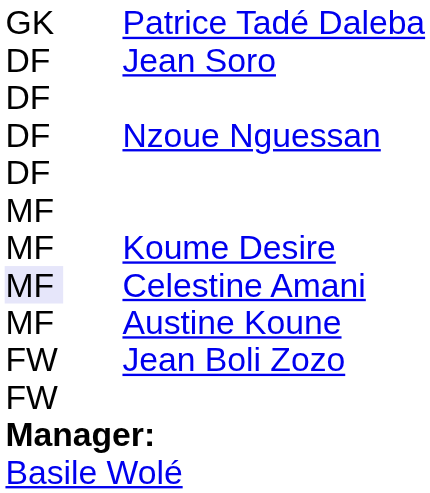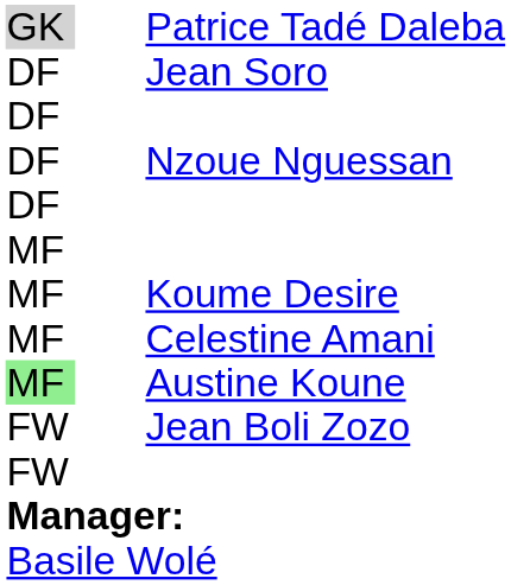Patrice Tadé Daleba | column 1: no background -> lightgrey background
Celestine Amani | column 1: lavender background -> no background
Austine Koune | column 1: no background -> lightgreen background
